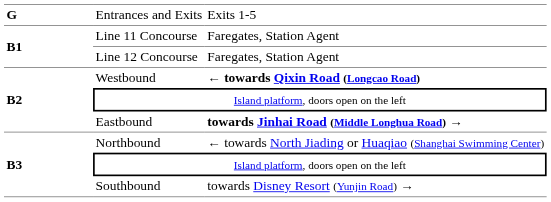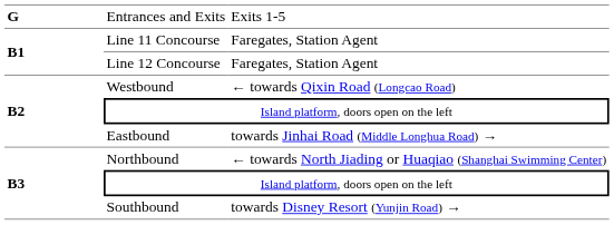Westbound | column 3: bold -> normal
Eastbound | column 3: bold -> normal
